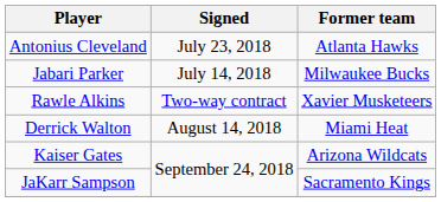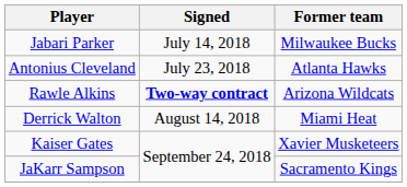rows swapped: Jabari Parker <-> Antonius Cleveland
Rawle Alkins | Signed: normal -> bold
Rawle Alkins | Former team: Xavier Musketeers -> Arizona Wildcats
Kaiser Gates | Former team: Arizona Wildcats -> Xavier Musketeers
